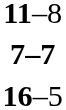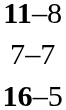7–7 | column 1: bold -> normal
